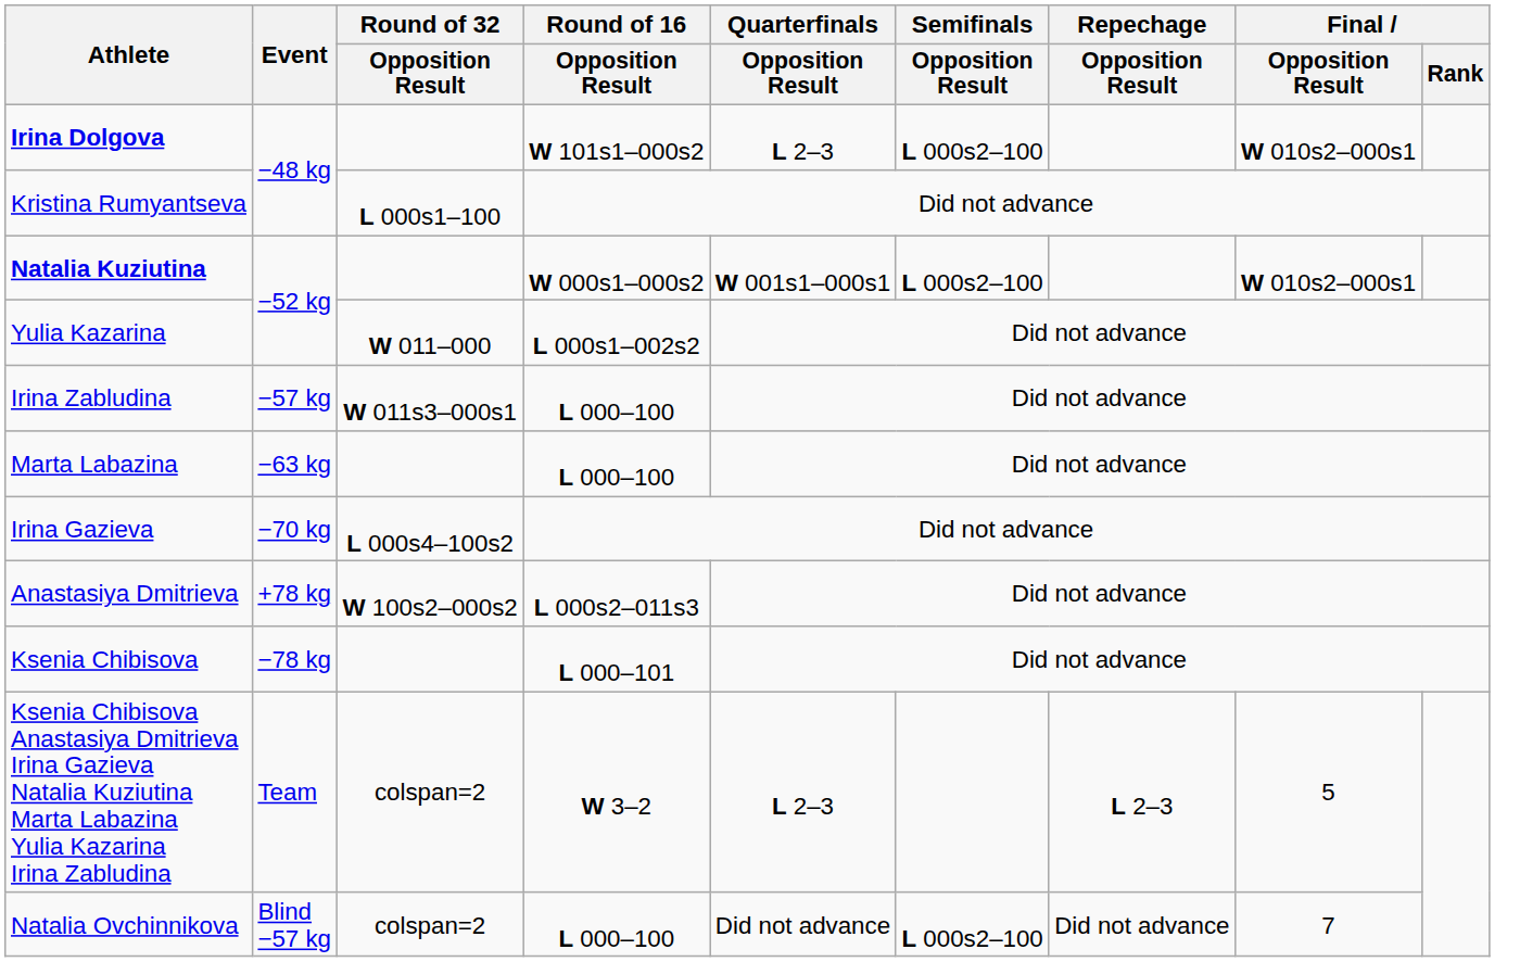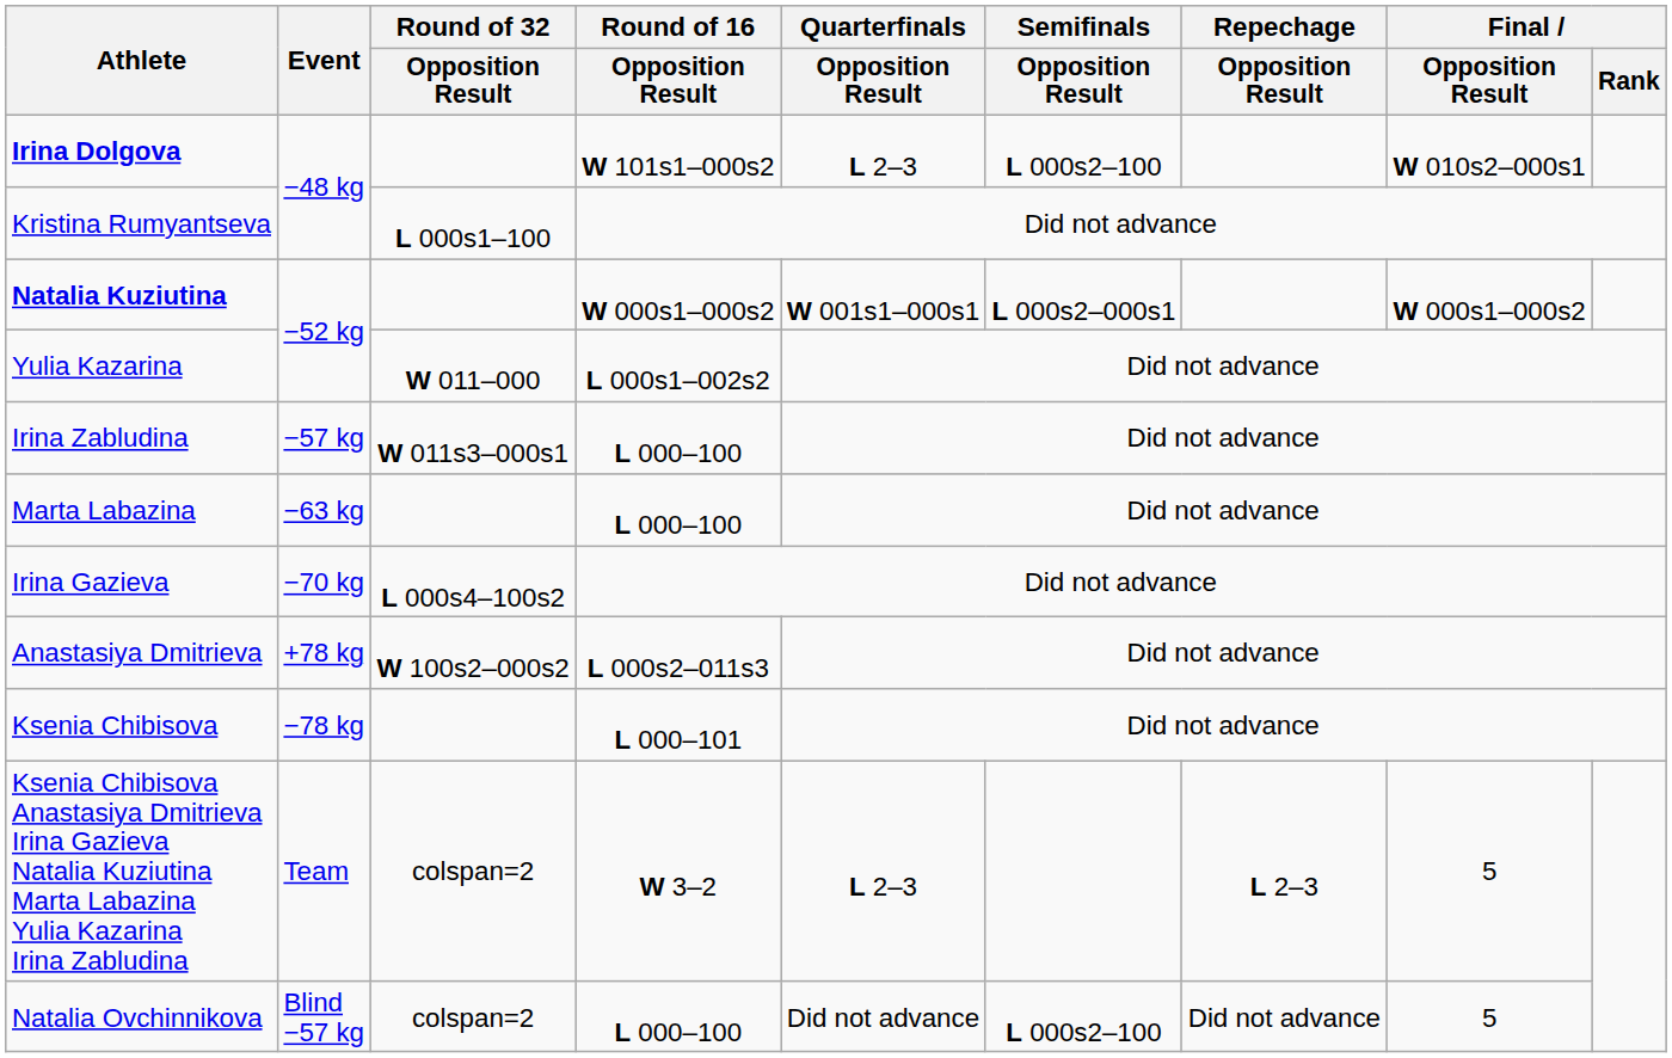Natalia Kuziutina | Semifinals / Opposition Result: L 000s2–100 -> L 000s2–000s1
Natalia Kuziutina | Final / Opposition Result: W 010s2–000s1 -> W 000s1–000s2
Natalia Ovchinnikova | Final / Opposition Result: 7 -> 5
